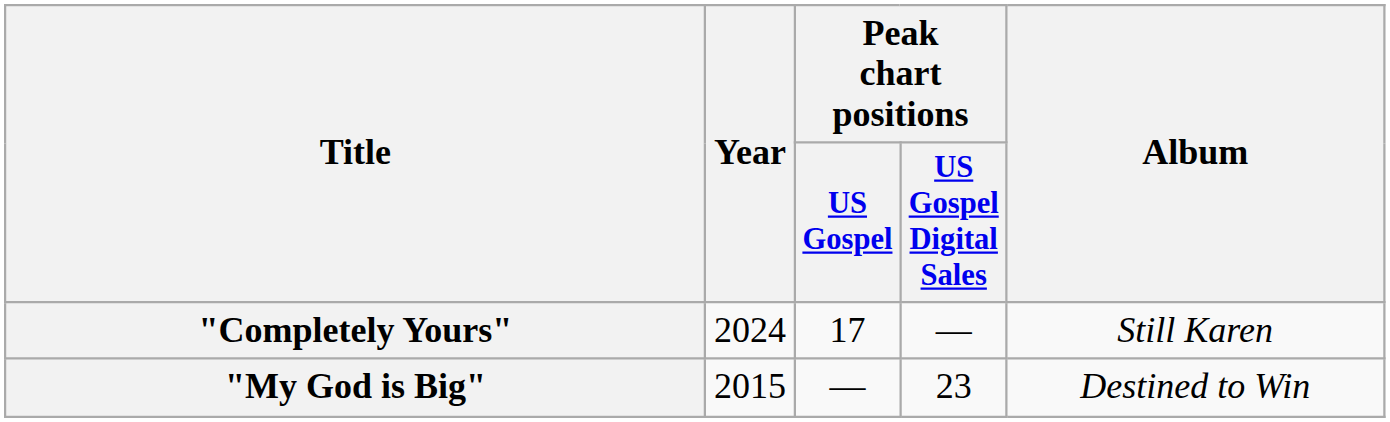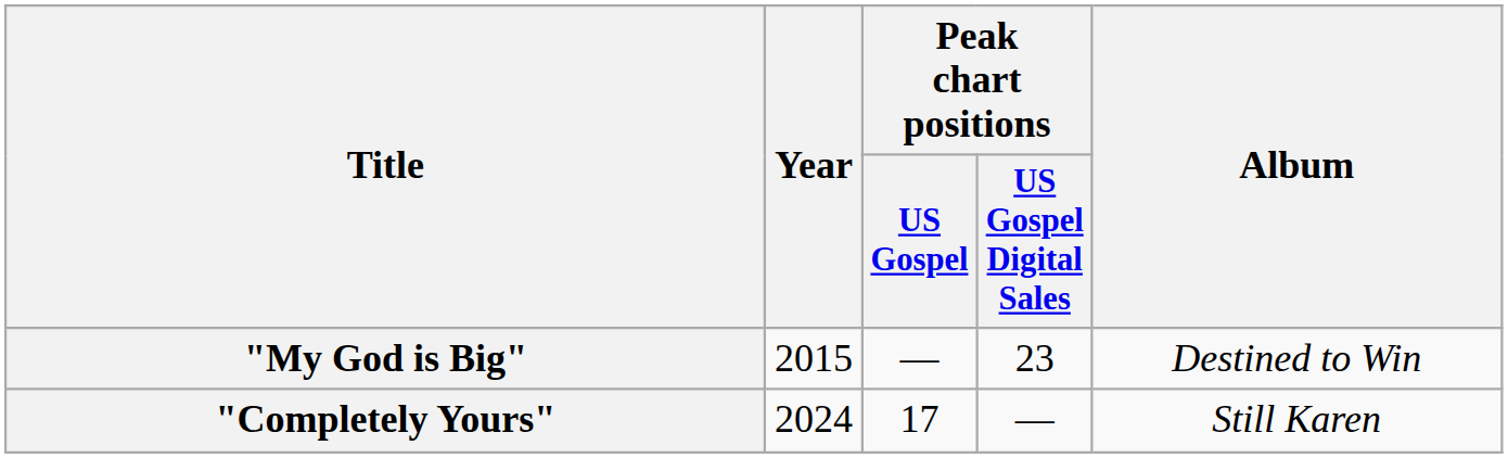rows swapped: "My God is Big" <-> "Completely Yours"
